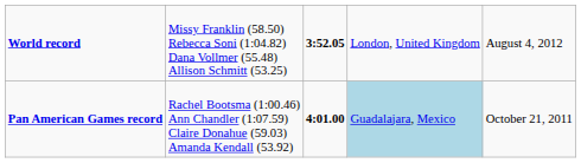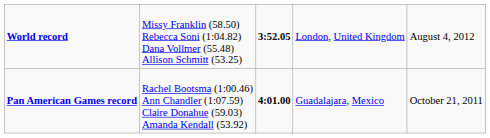Pan American Games record | column 4: lightblue background -> no background
